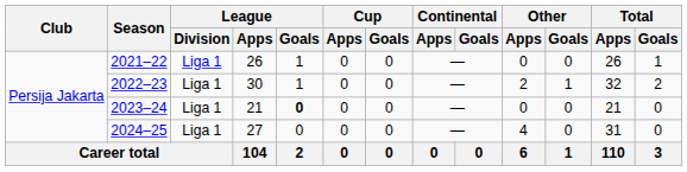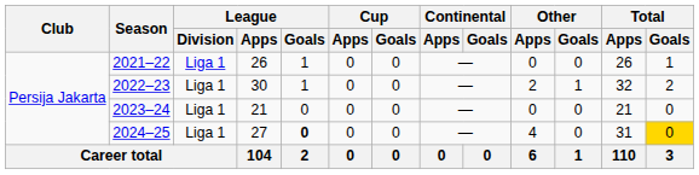2023–24 | League / Goals: bold -> normal
2024–25 | League / Goals: normal -> bold
2024–25 | Total / Goals: no background -> gold background
